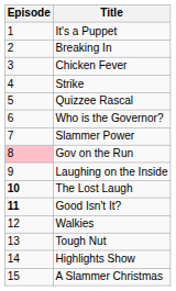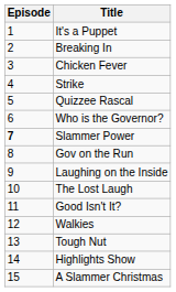Slammer Power | Episode: normal -> bold
Gov on the Run | Episode: pink background -> no background
The Lost Laugh | Episode: bold -> normal
Good Isn't It? | Episode: bold -> normal
